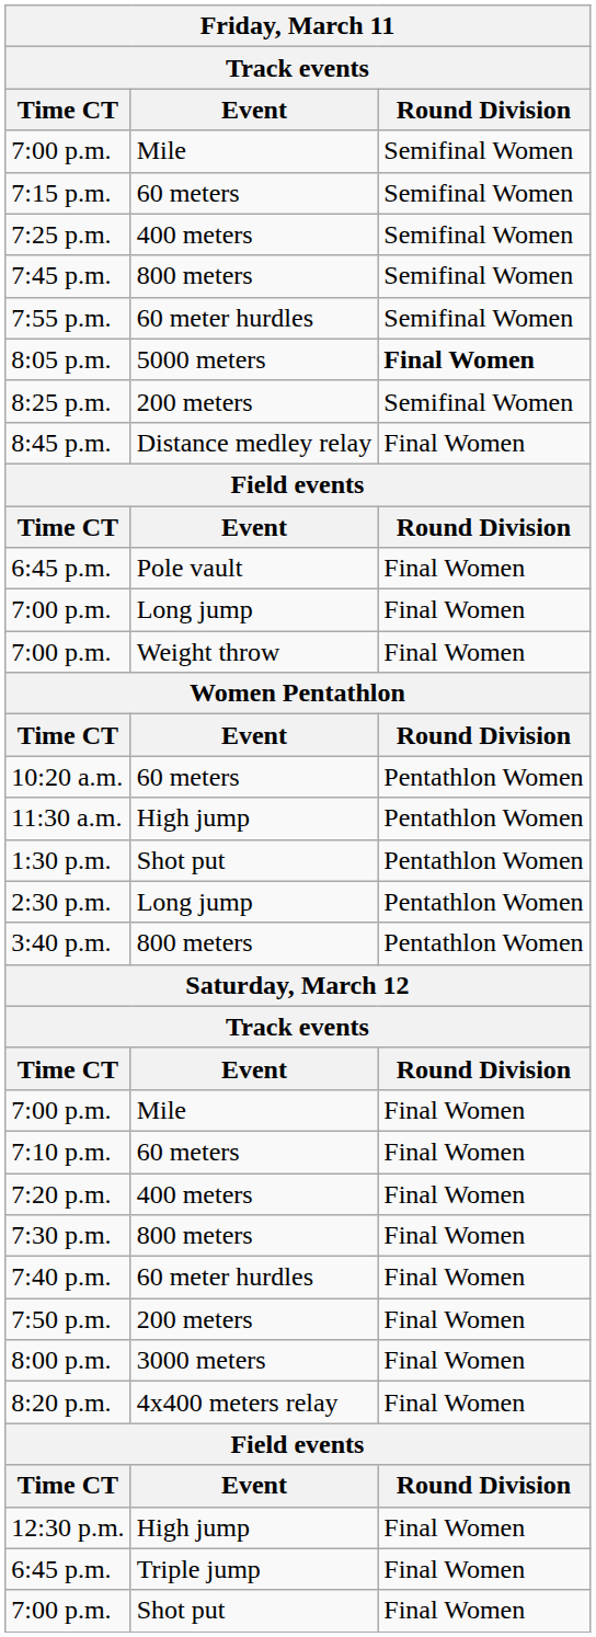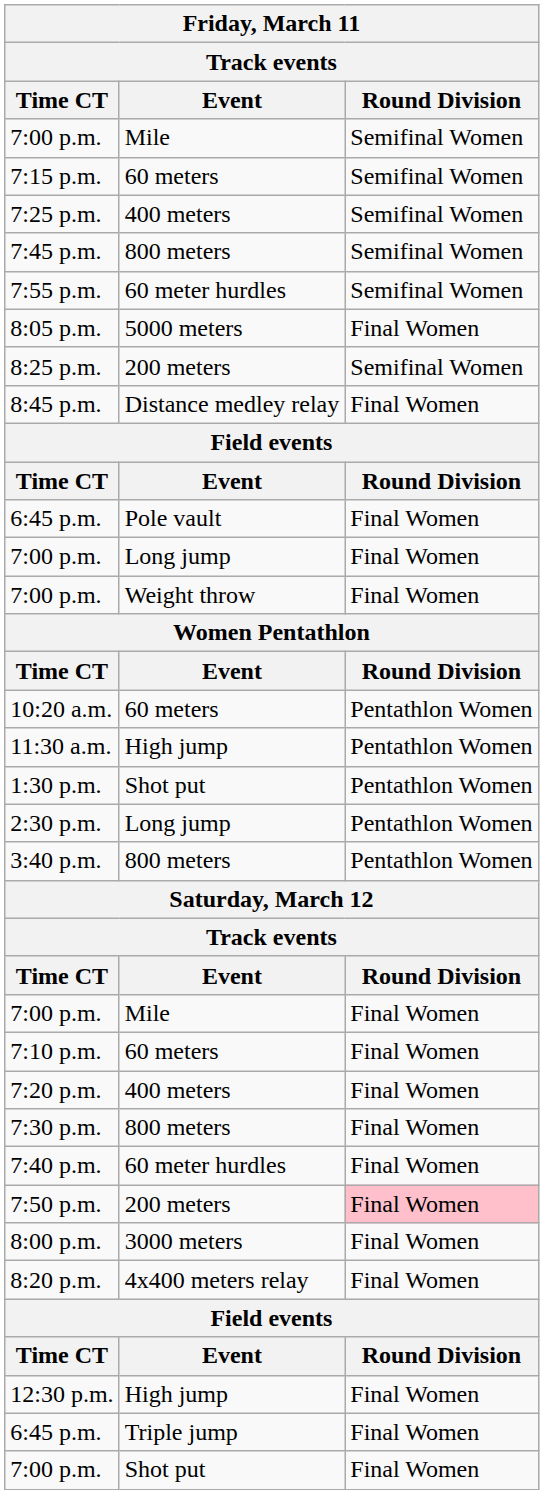8:05 p.m. | Round Division: bold -> normal
7:50 p.m. | Round Division: no background -> pink background
